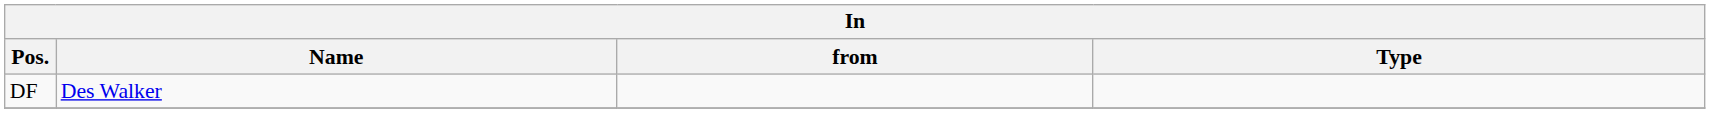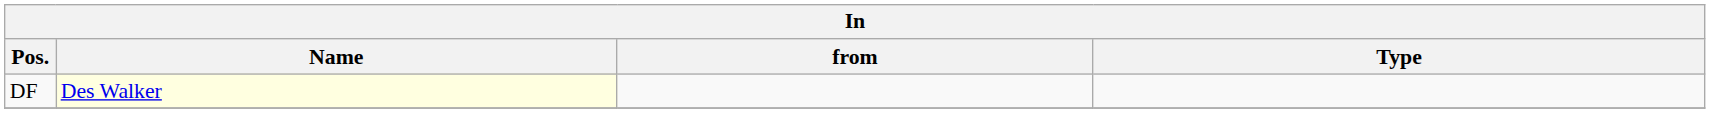DF | Name: no background -> lightyellow background
